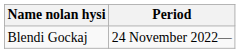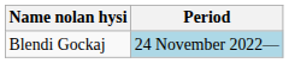Blendi Gockaj | Period: no background -> lightblue background
